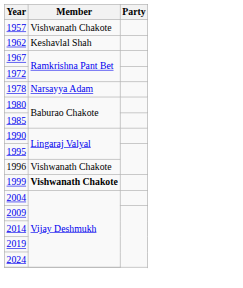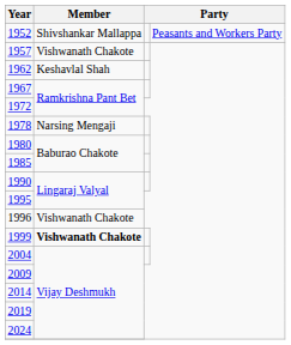+ row: 1952 | Shivshankar Mallappa | Peasants and Workers Party
1978 | Member: Narsayya Adam -> Narsing Mengaji
